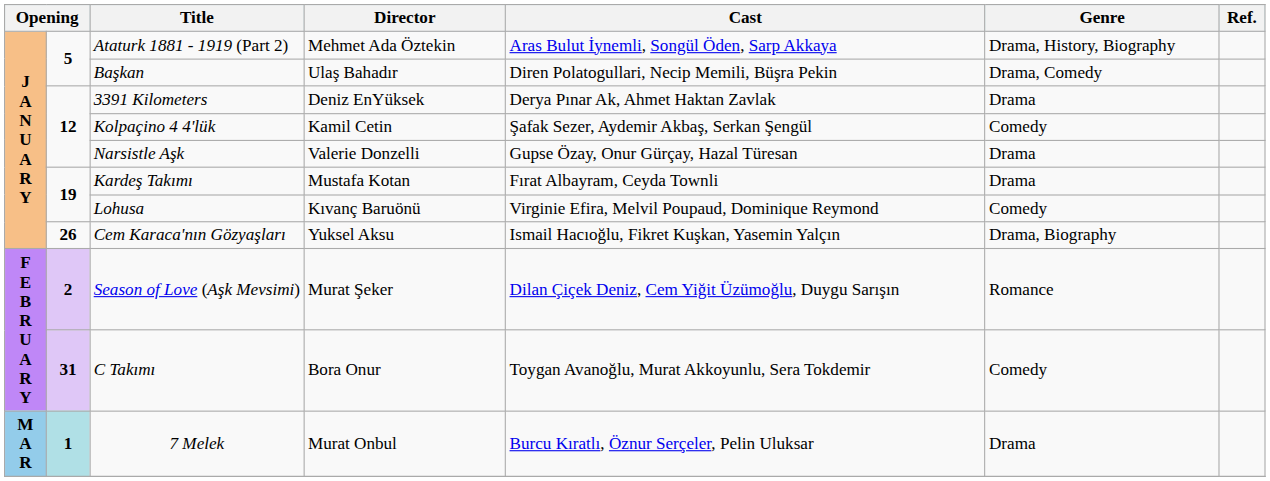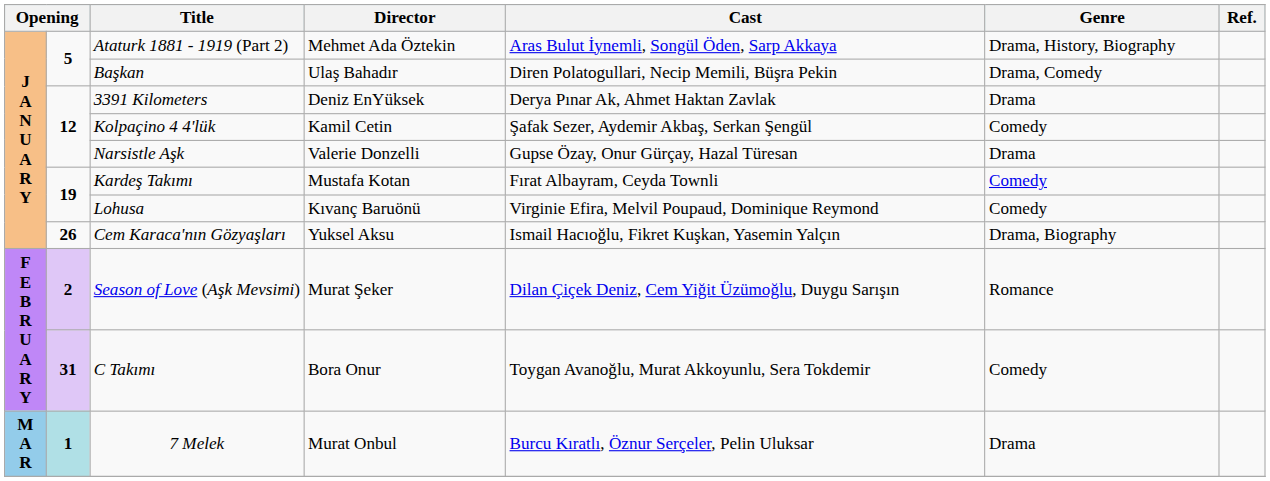Kardeş Takımı | Genre: Drama -> Comedy
